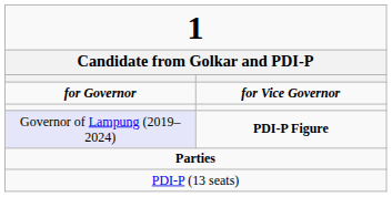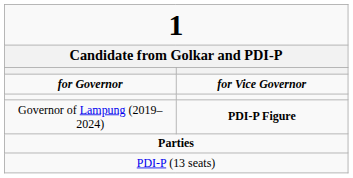row 6 | column 1: lavender background -> no background
